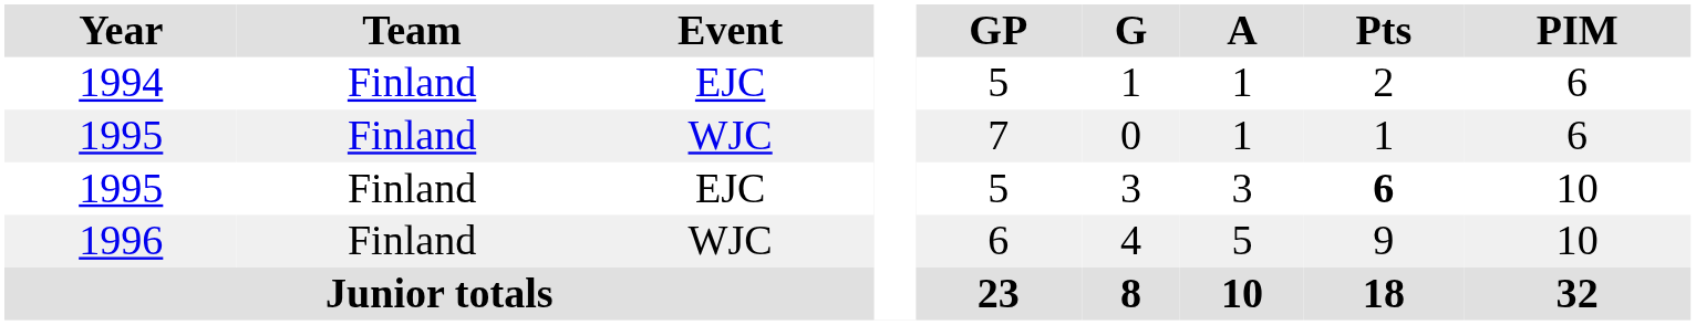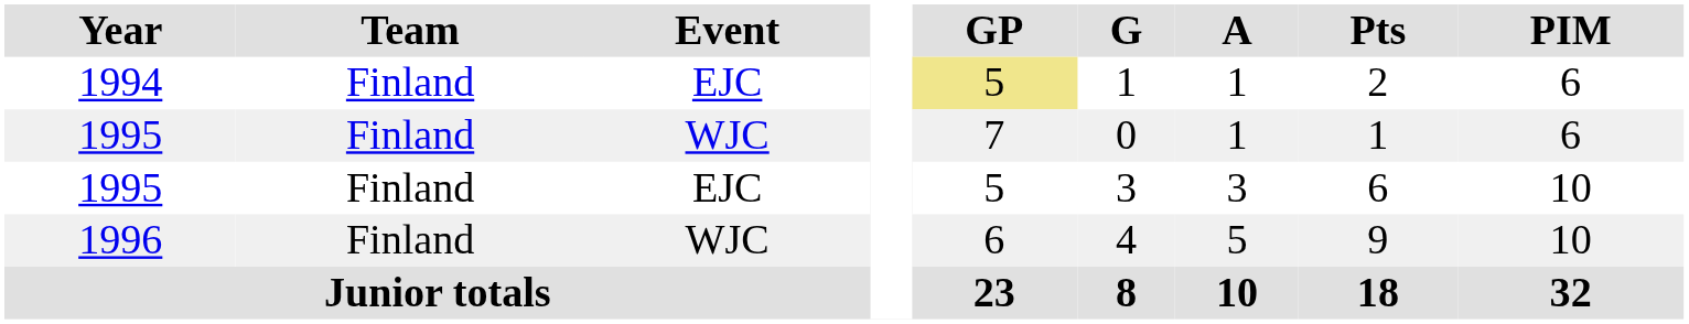1994 | GP: no background -> khaki background
1995 / EJC | Pts: bold -> normal
